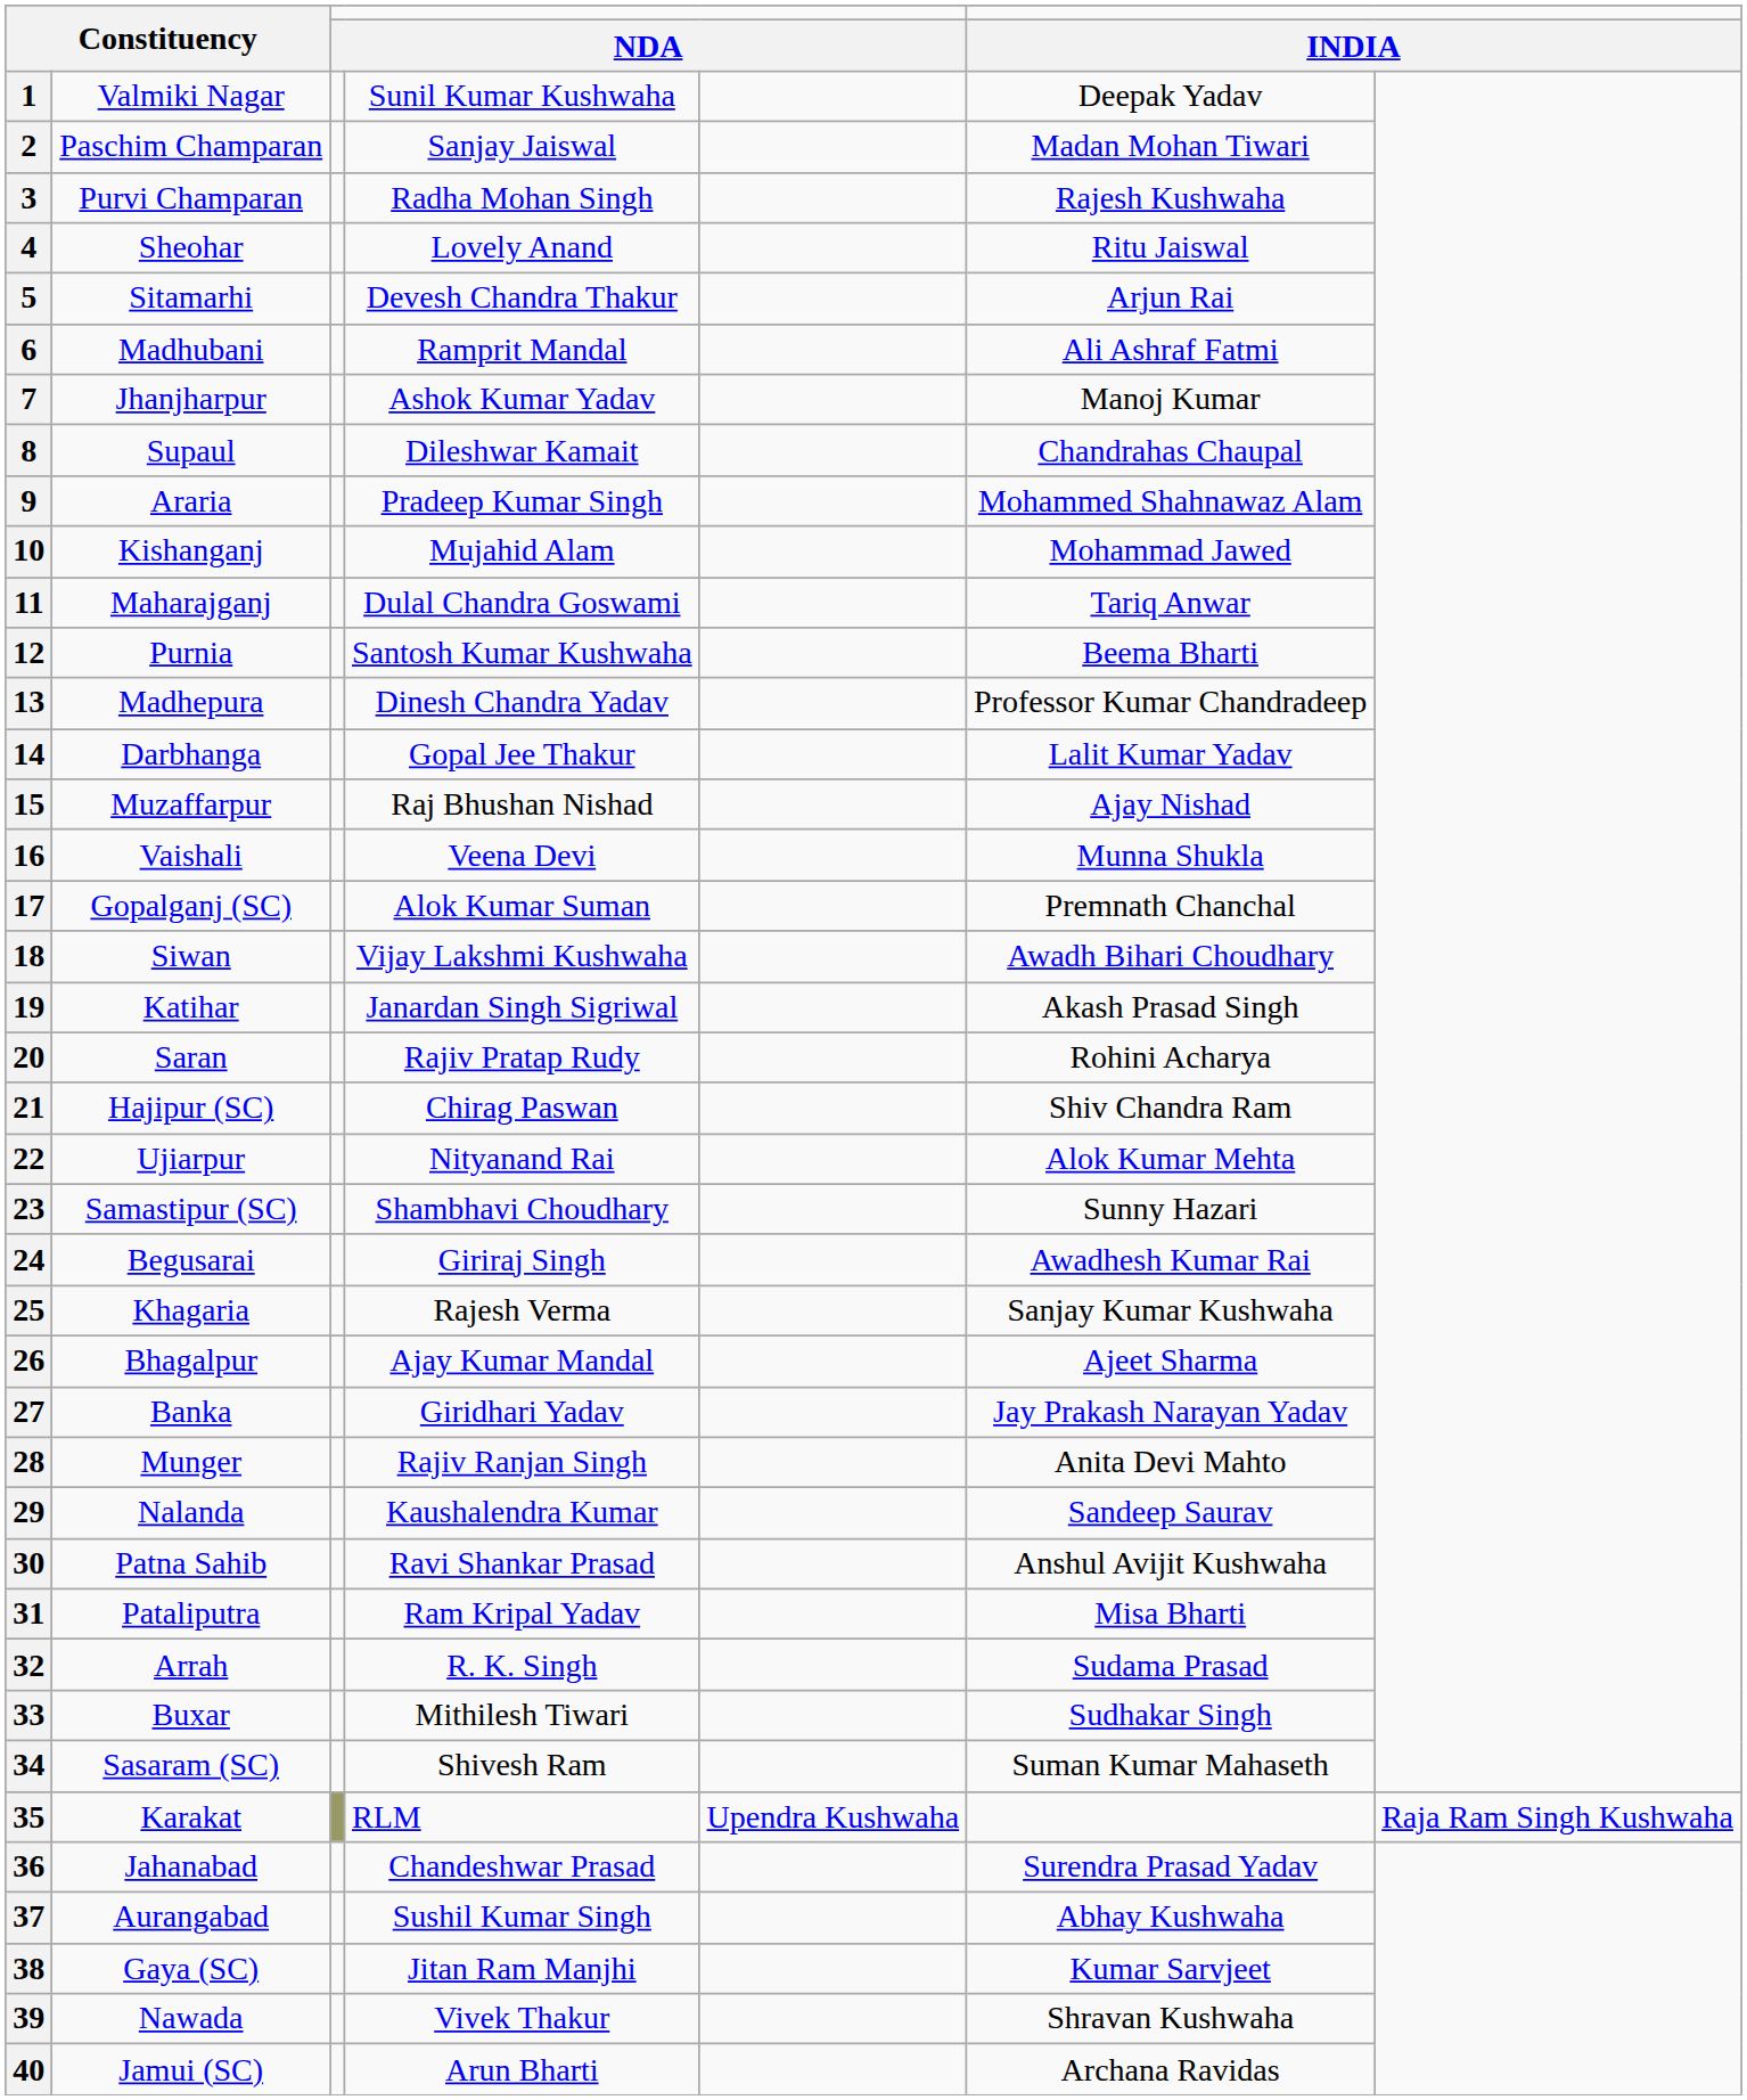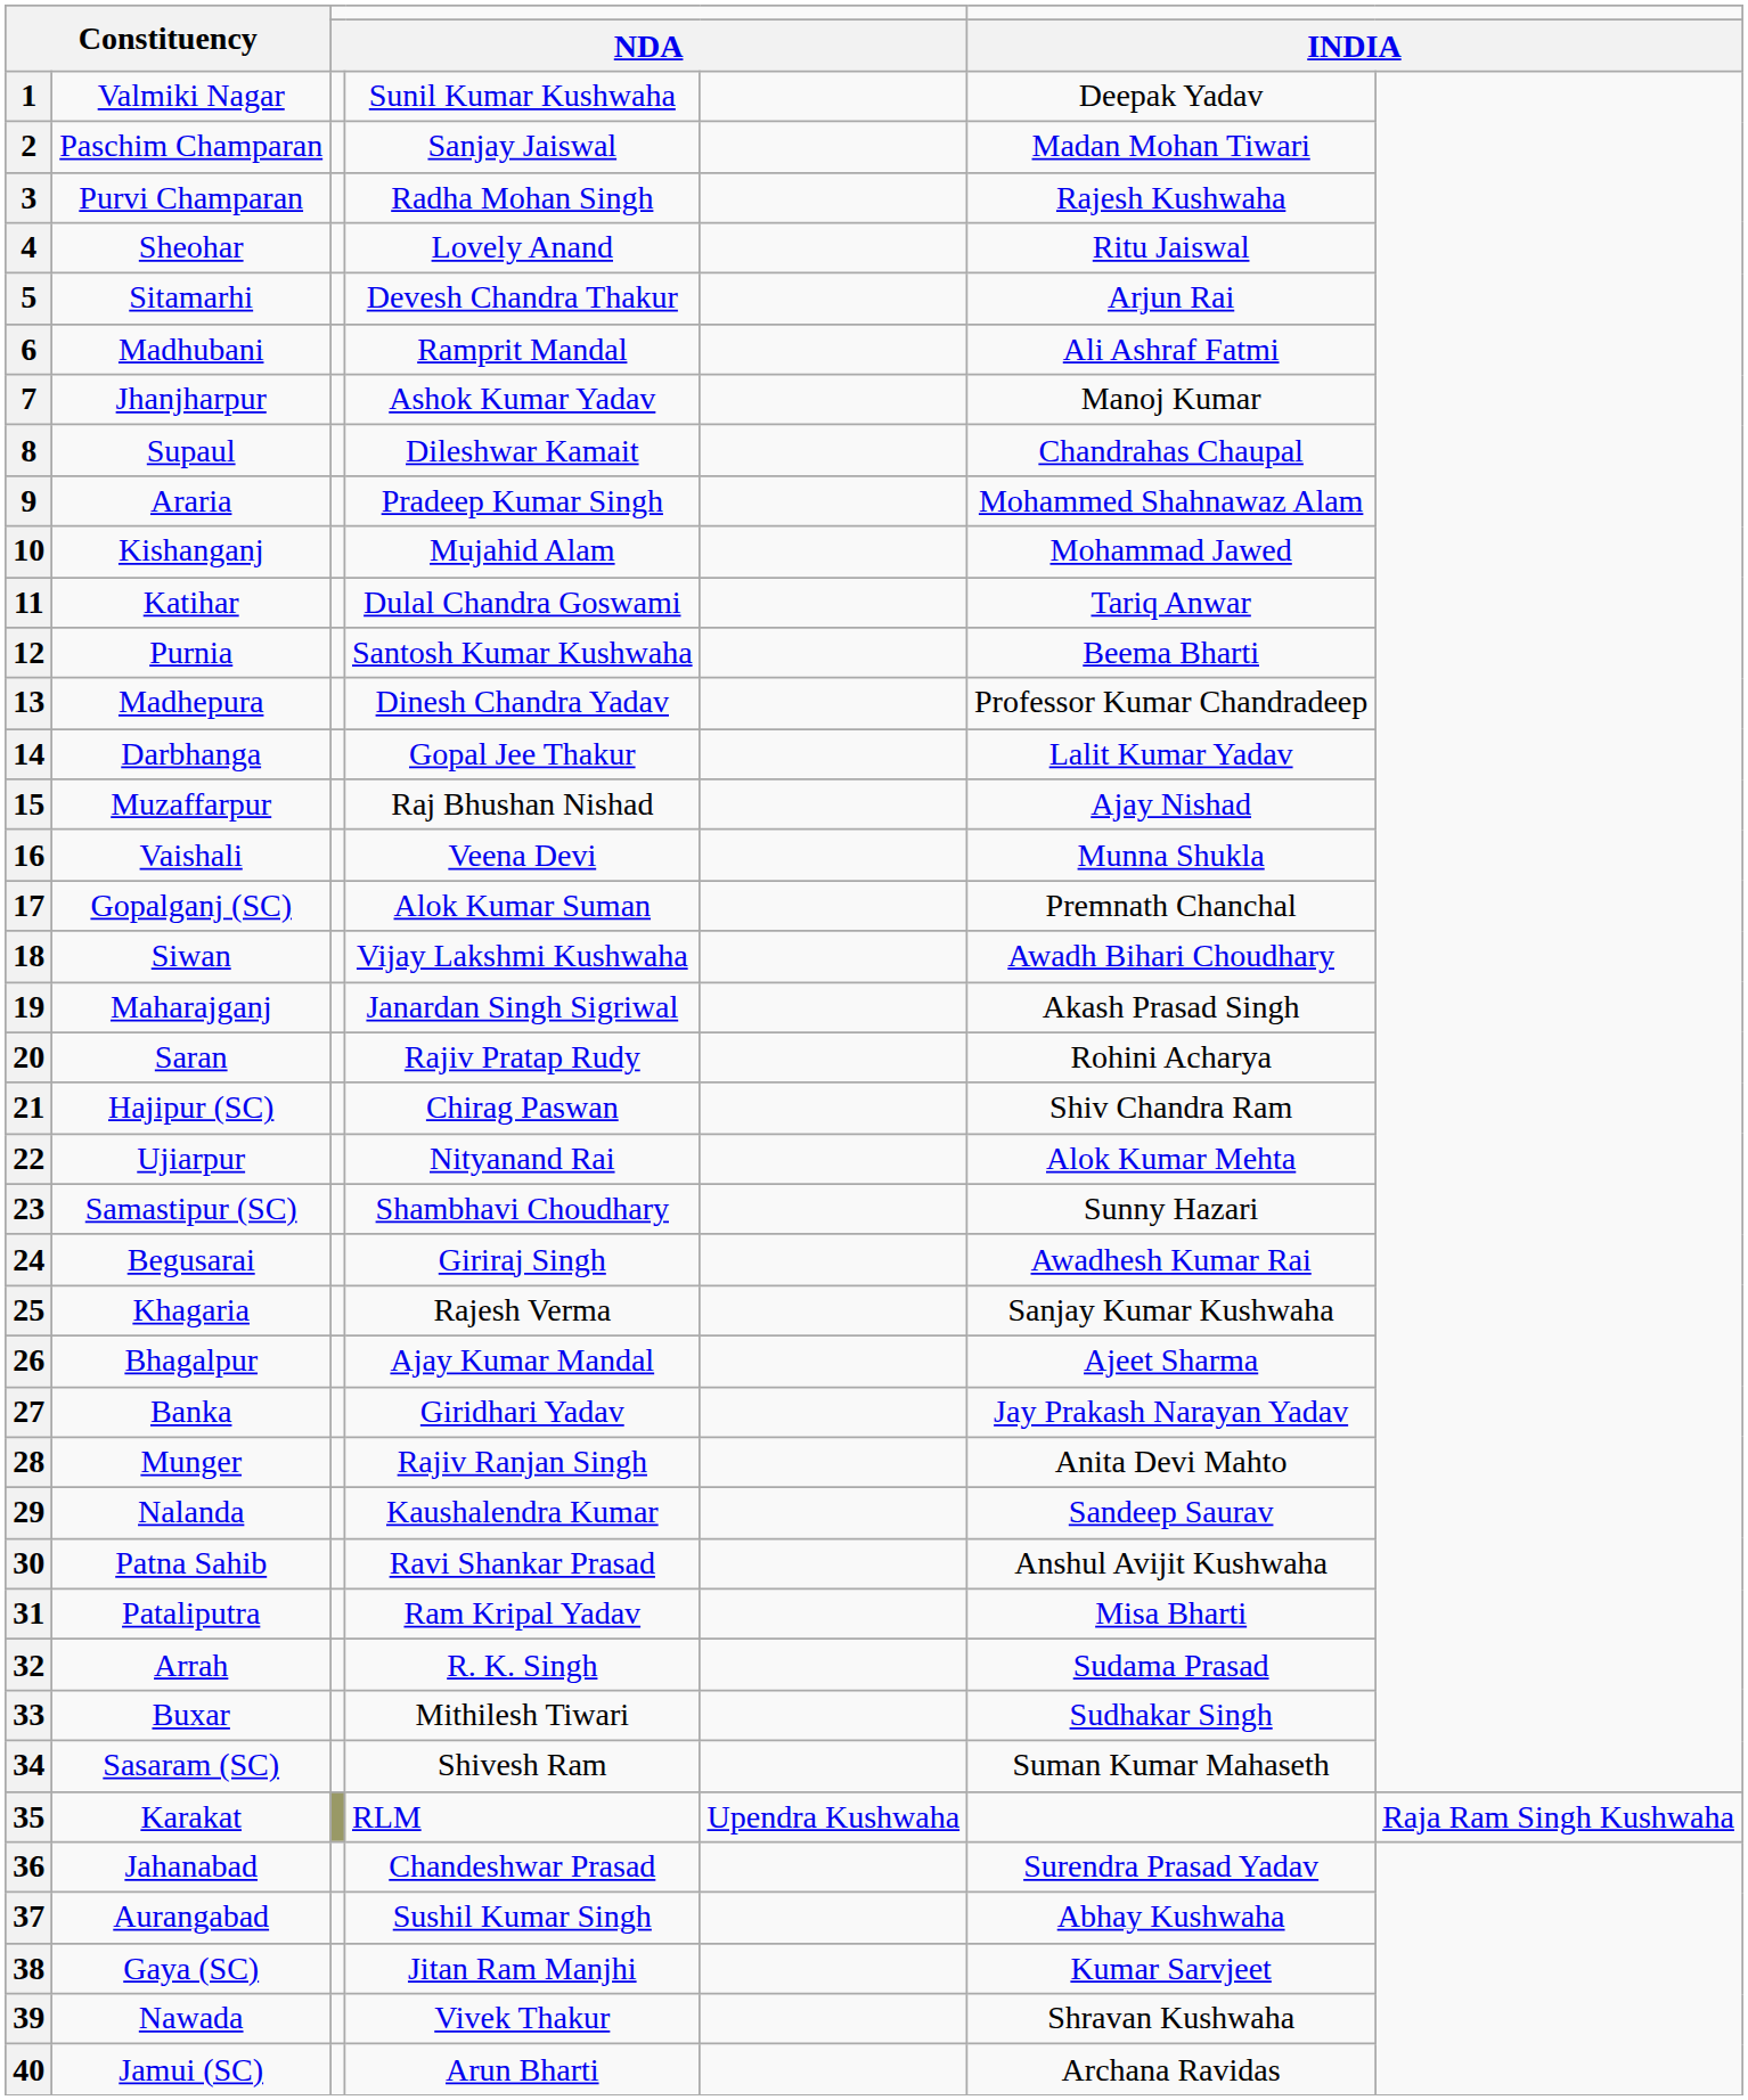11 | column 2: Maharajganj -> Katihar
19 | column 2: Katihar -> Maharajganj
